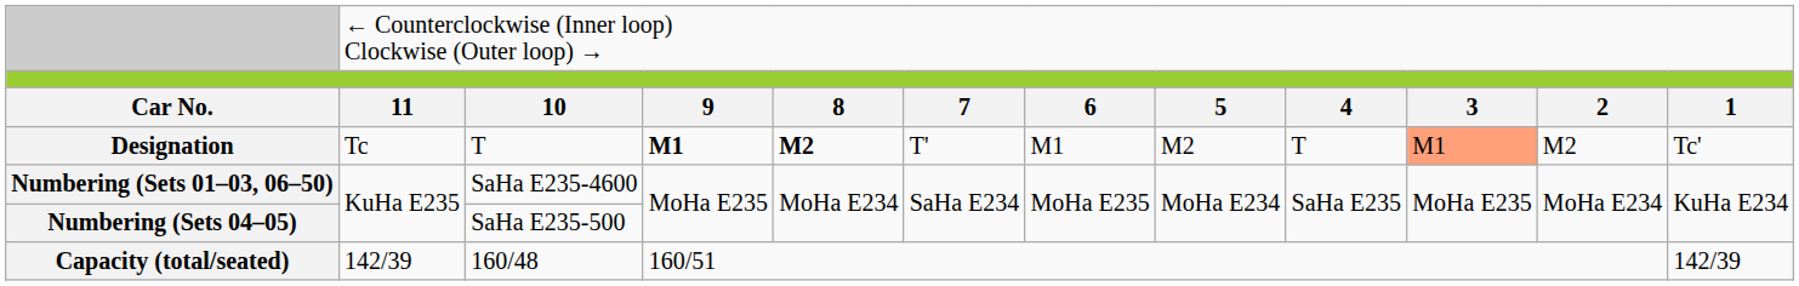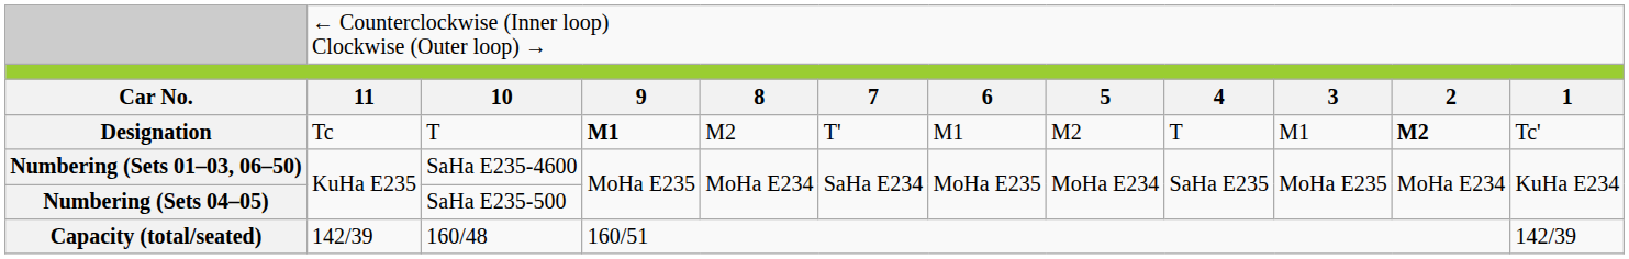Designation | column 5: bold -> normal
Designation | column 10: lightsalmon background -> no background
Designation | column 11: normal -> bold
